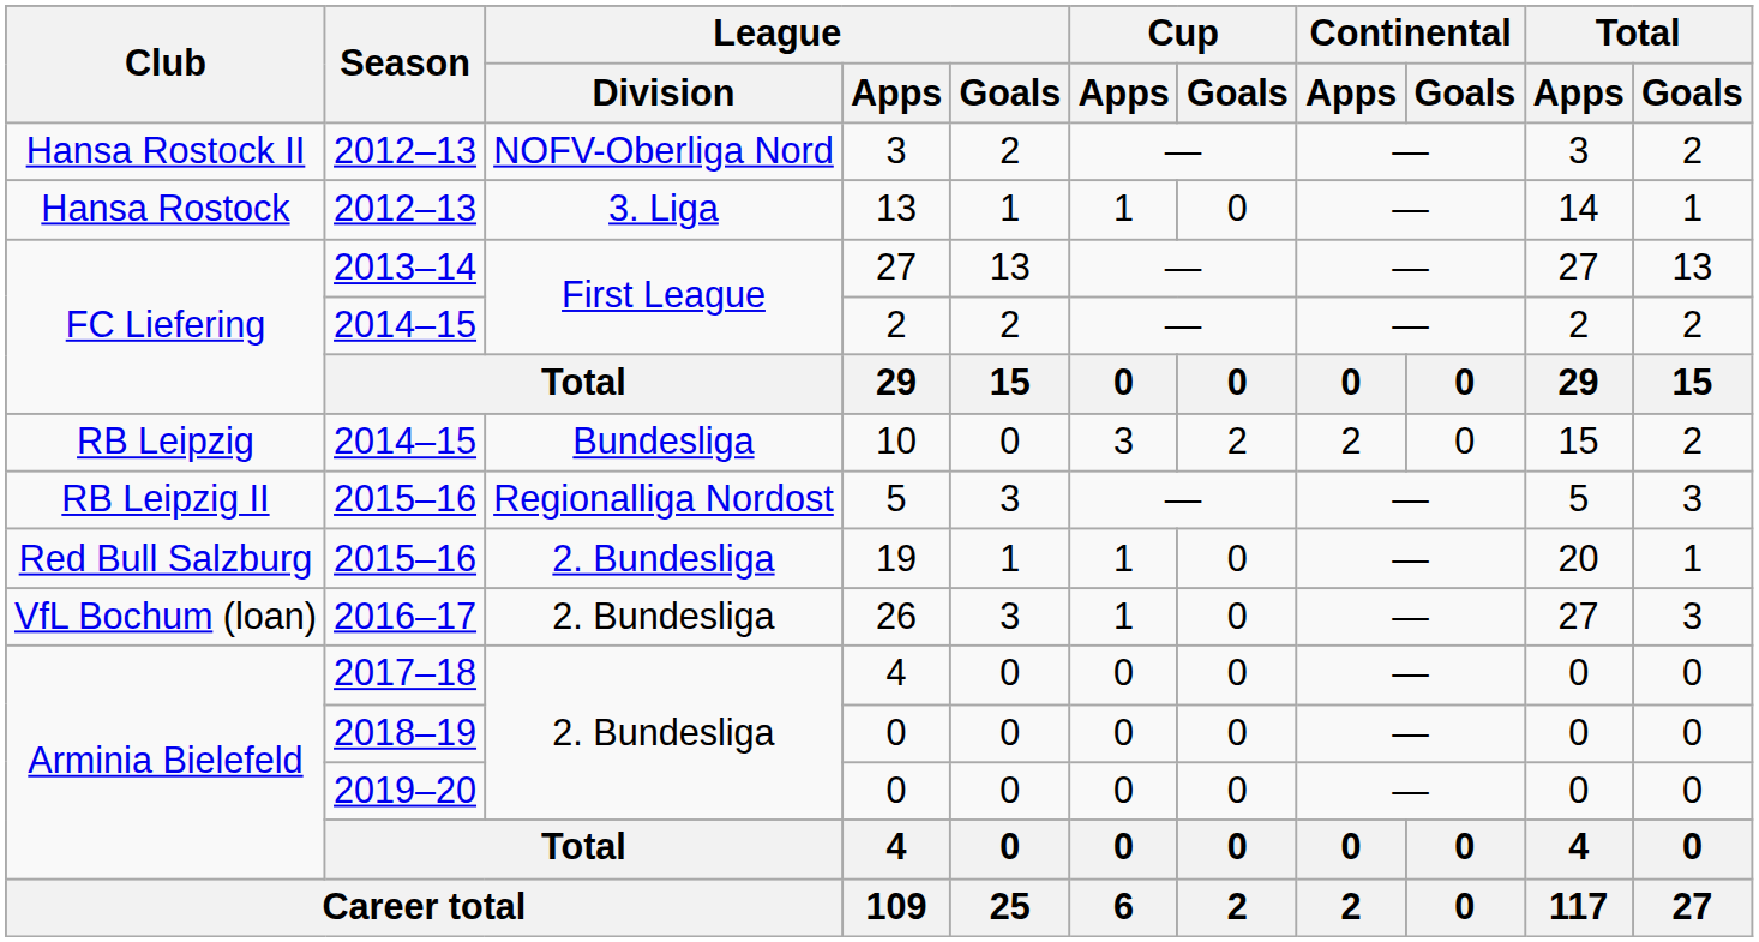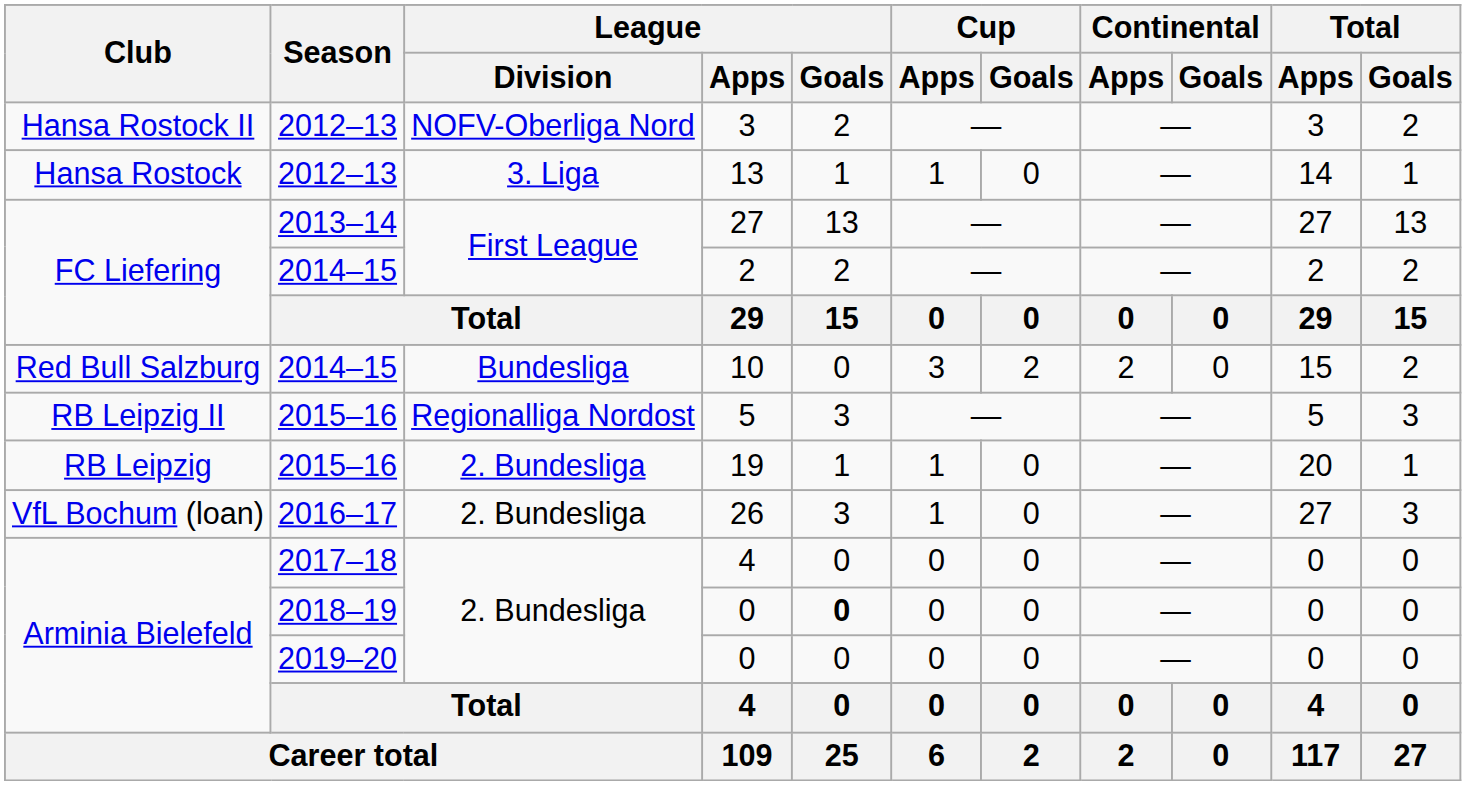10 | Club: RB Leipzig -> Red Bull Salzburg
19 | Club: Red Bull Salzburg -> RB Leipzig
2018–19 / 0 | League / Goals: normal -> bold
